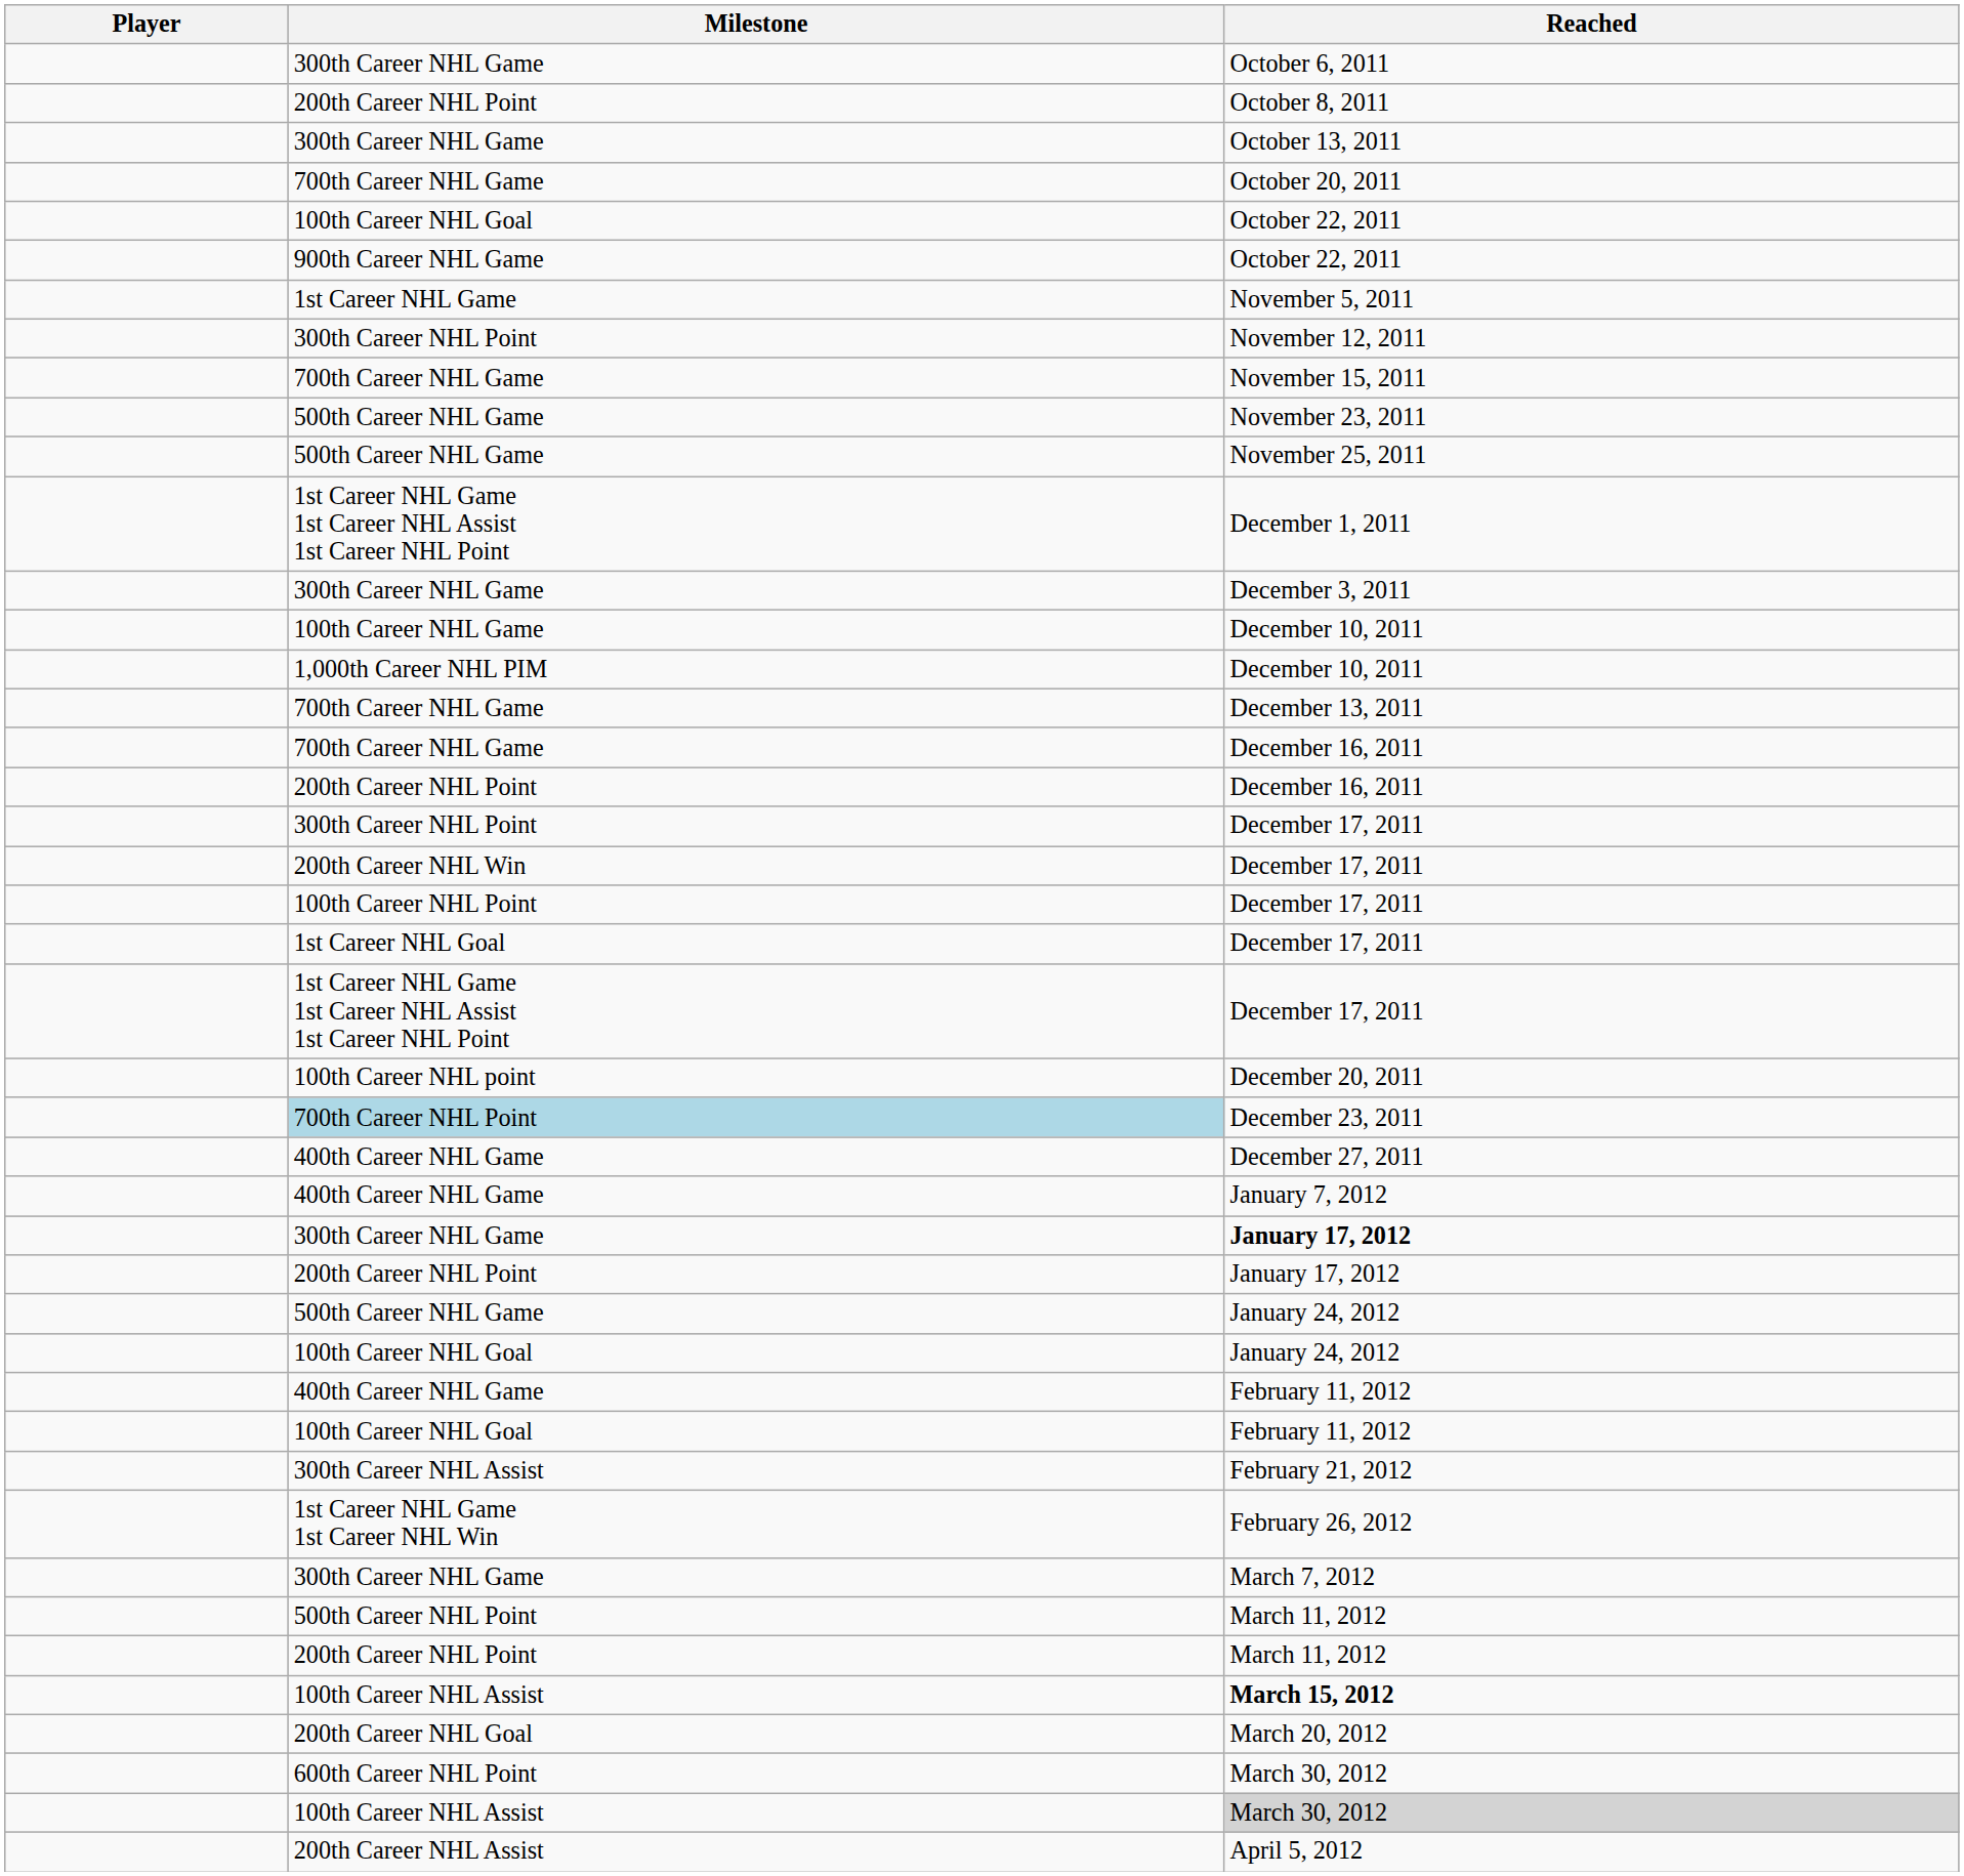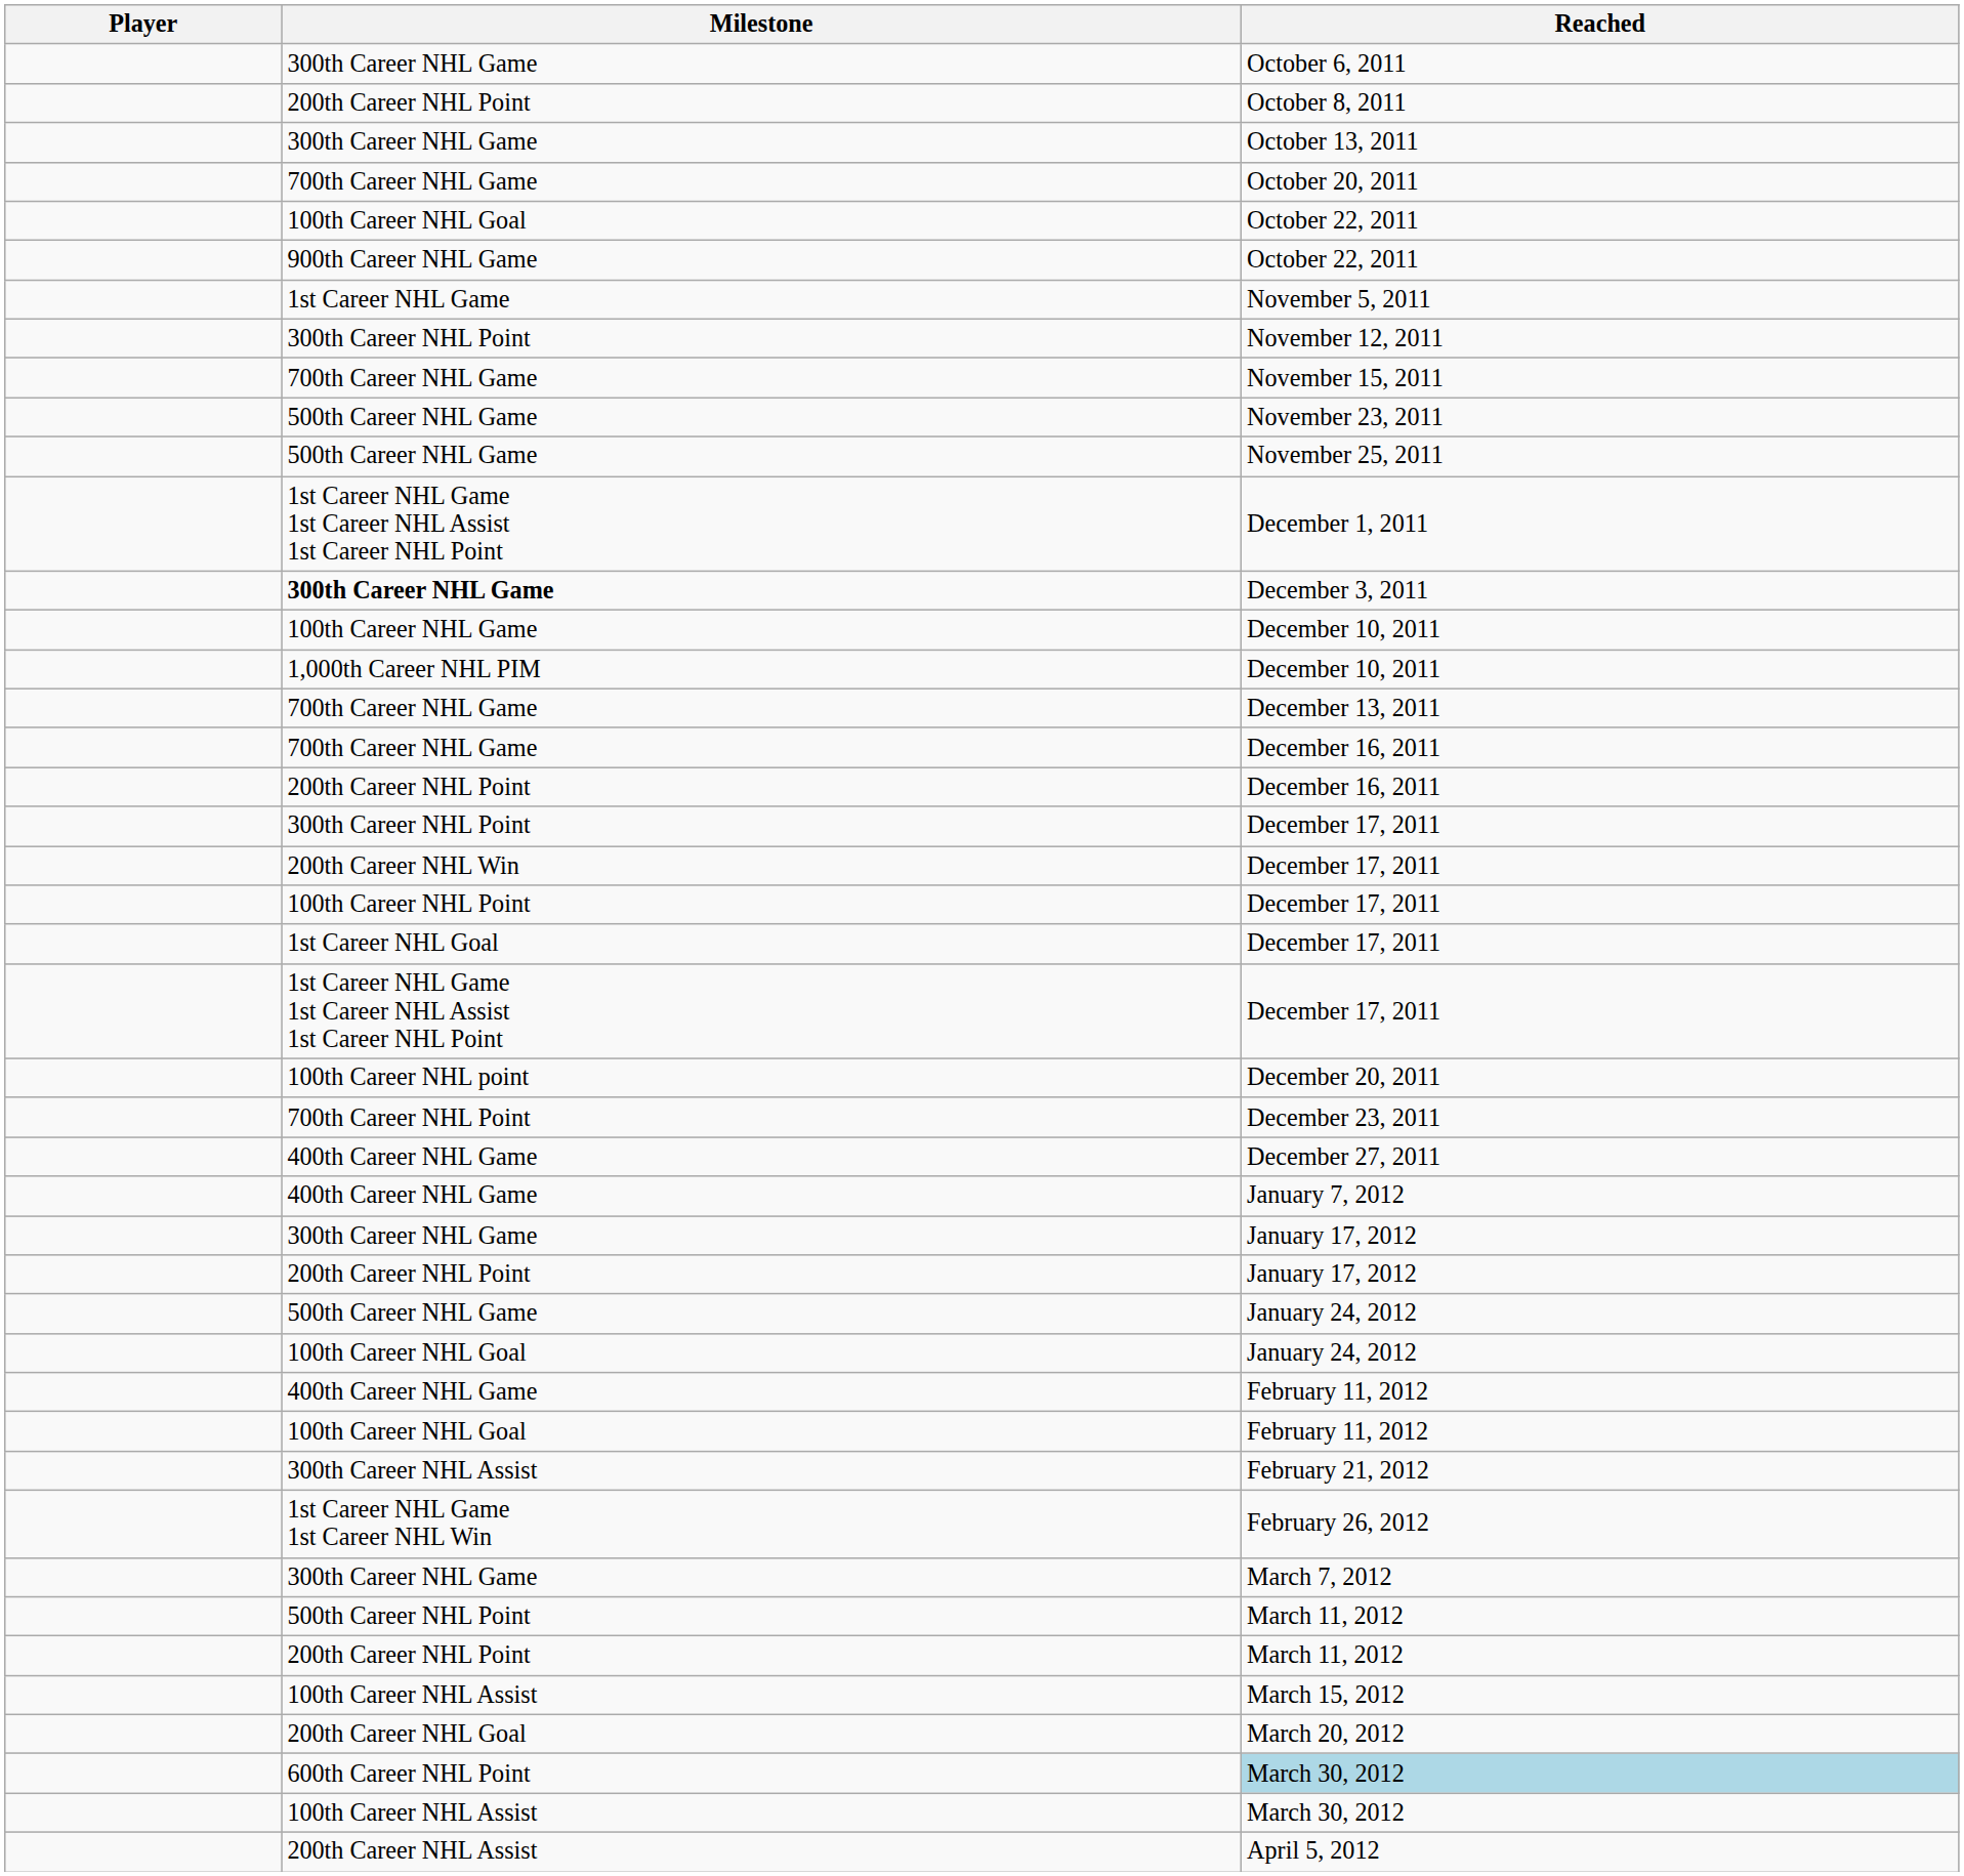row 14 | Milestone: normal -> bold
row 26 | Milestone: lightblue background -> no background
row 29 | Reached: bold -> normal
row 40 | Reached: bold -> normal
row 42 | Reached: no background -> lightblue background
row 43 | Reached: lightgrey background -> no background
